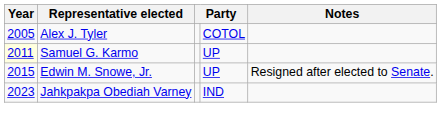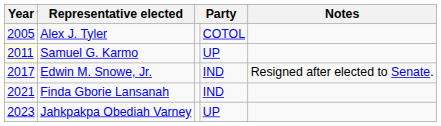Edwin M. Snowe, Jr. | Year: 2015 -> 2017
Edwin M. Snowe, Jr. | column 4: UP -> IND
+ row: 2021 | Finda Gborie Lansanah | IND
Jahkpakpa Obediah Varney | column 4: IND -> UP
